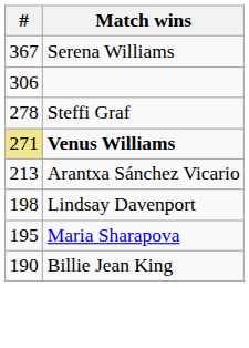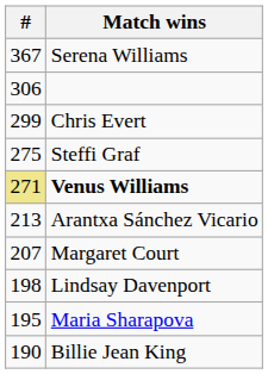+ row: 299 | Chris Evert
Steffi Graf | #: 278 -> 275
+ row: 207 | Margaret Court
